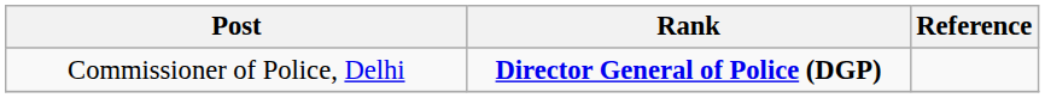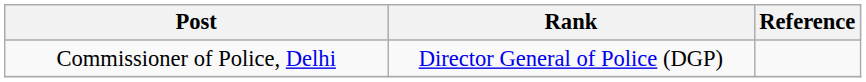Commissioner of Police, Delhi | Rank: bold -> normal
